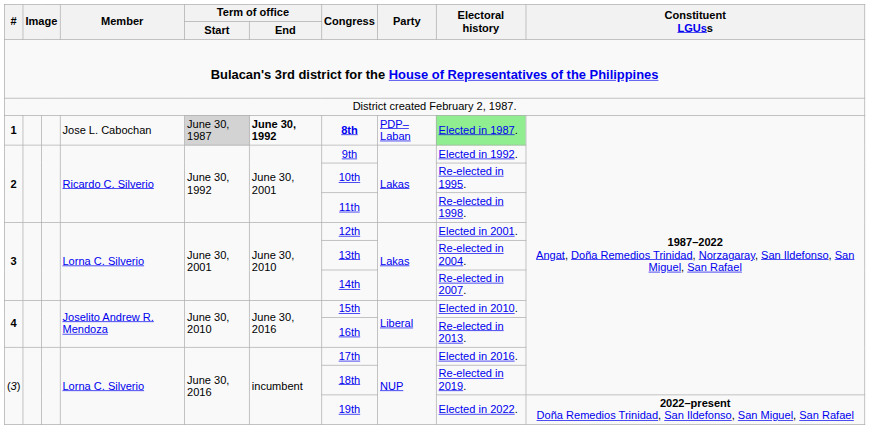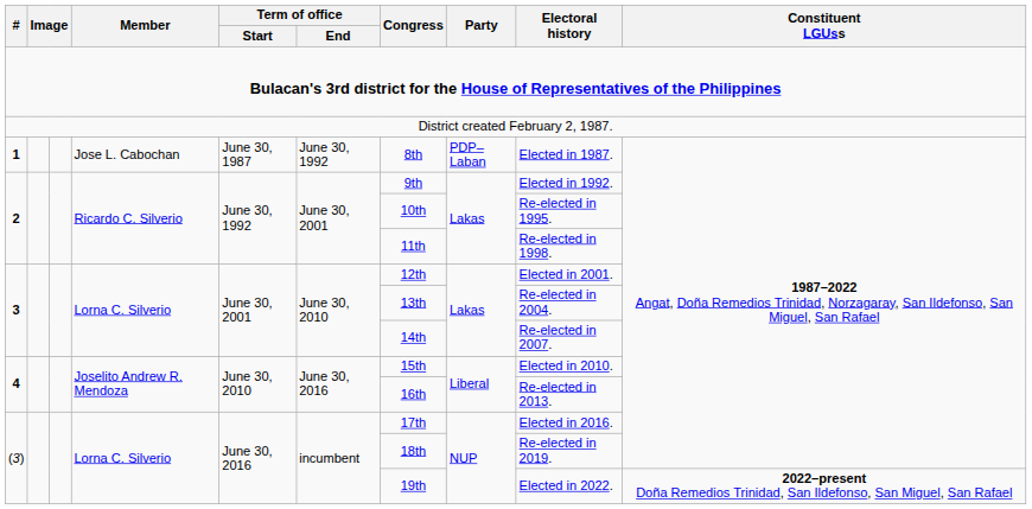1 | Term of office / Start: lightgrey background -> no background
1 | Term of office / End: bold -> normal
1 | Congress: bold -> normal
1 | Electoral history: lightgreen background -> no background
